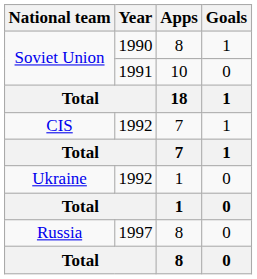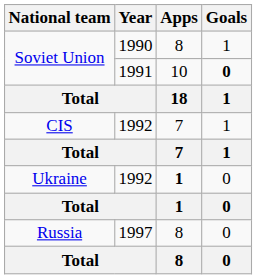Soviet Union / 1991 | Goals: normal -> bold
Ukraine | Apps: normal -> bold
